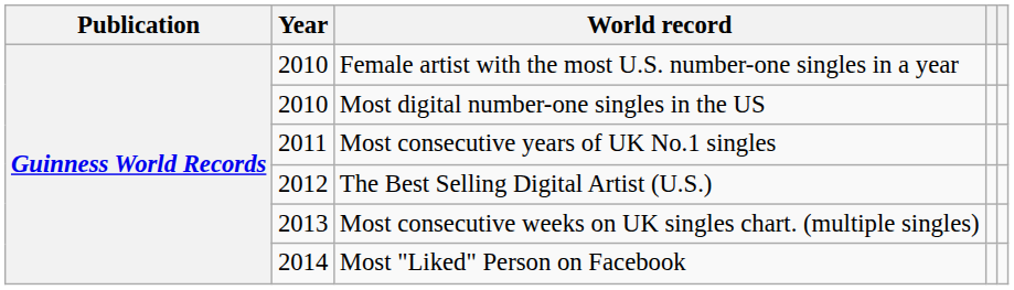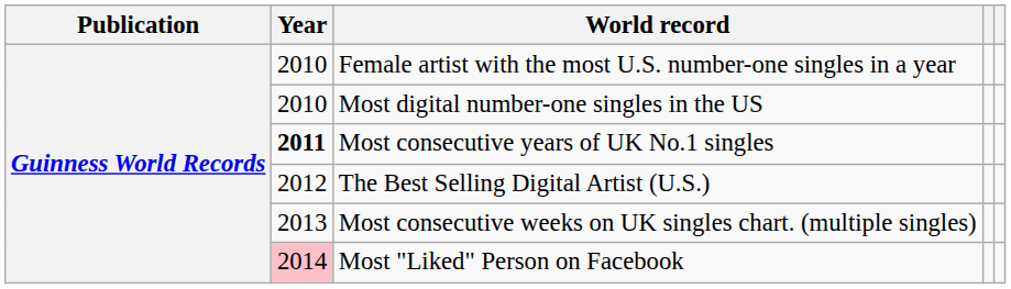Most consecutive years of UK No.1 singles | Year: normal -> bold
Most "Liked" Person on Facebook | Year: no background -> pink background
